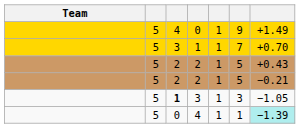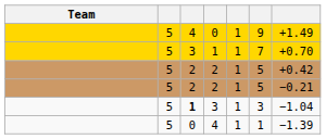row 4 | column 7: +0.43 -> +0.42
row 6 | column 7: −1.05 -> −1.04
row 7 | column 7: paleturquoise background -> no background
